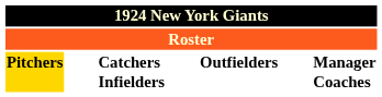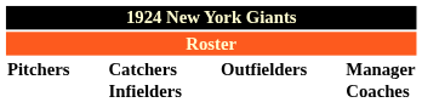Pitchers | column 1: gold background -> no background
